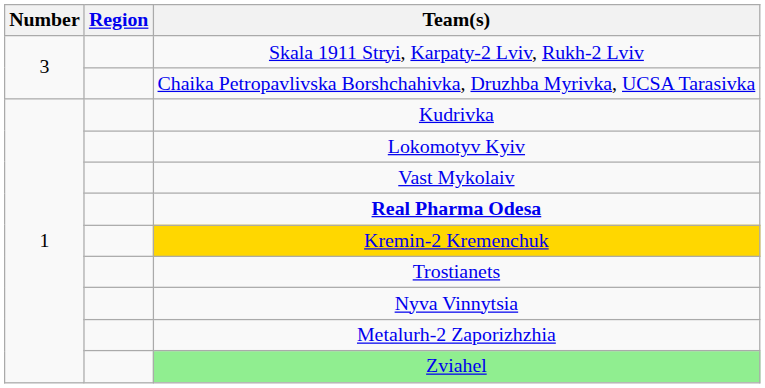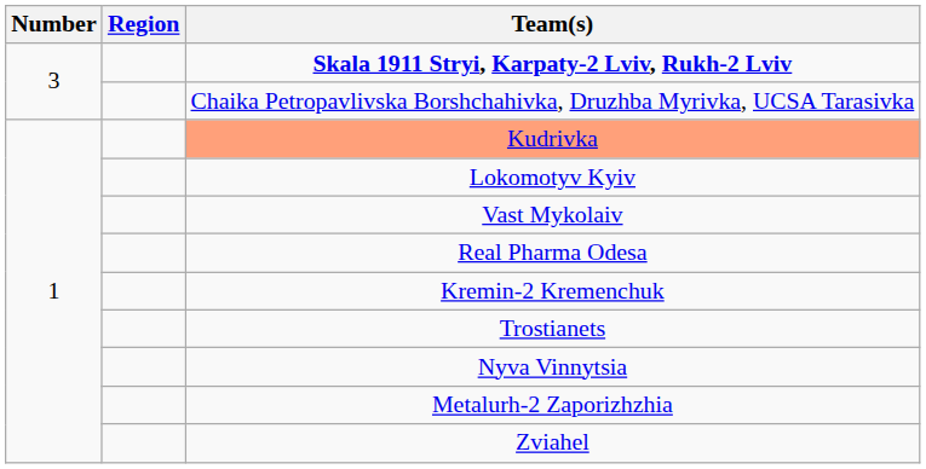Skala 1911 Stryi, Karpaty-2 Lviv, Rukh-2 Lviv | Team(s): normal -> bold
Kudrivka | Team(s): no background -> lightsalmon background
Real Pharma Odesa | Team(s): bold -> normal
Kremin-2 Kremenchuk | Team(s): gold background -> no background
Zviahel | Team(s): lightgreen background -> no background
